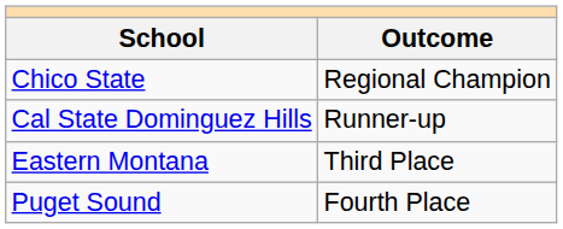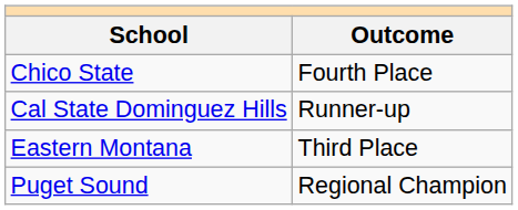Chico State | Outcome: Regional Champion -> Fourth Place
Puget Sound | Outcome: Fourth Place -> Regional Champion
